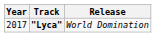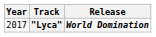"Lyca" | Release: normal -> bold
